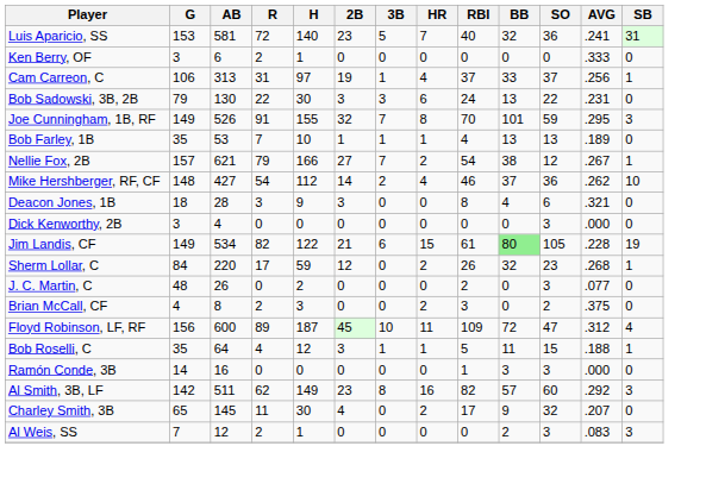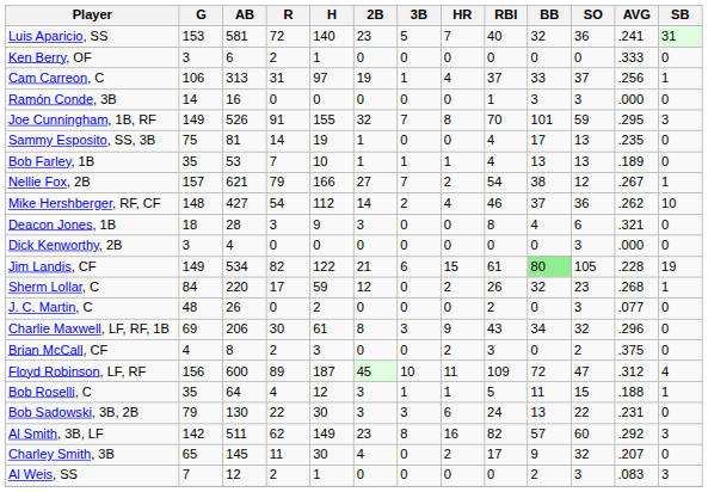rows swapped: Ramón Conde, 3B <-> Bob Sadowski, 3B, 2B
+ row: Sammy Esposito, SS, 3B | 75 | 81 | 14 | 19 | 1 | 0 | 0 | 4 | 17 | 13 | .235 | 0
+ row: Charlie Maxwell, LF, RF, 1B | 69 | 206 | 30 | 61 | 8 | 3 | 9 | 43 | 34 | 32 | .296 | 0
